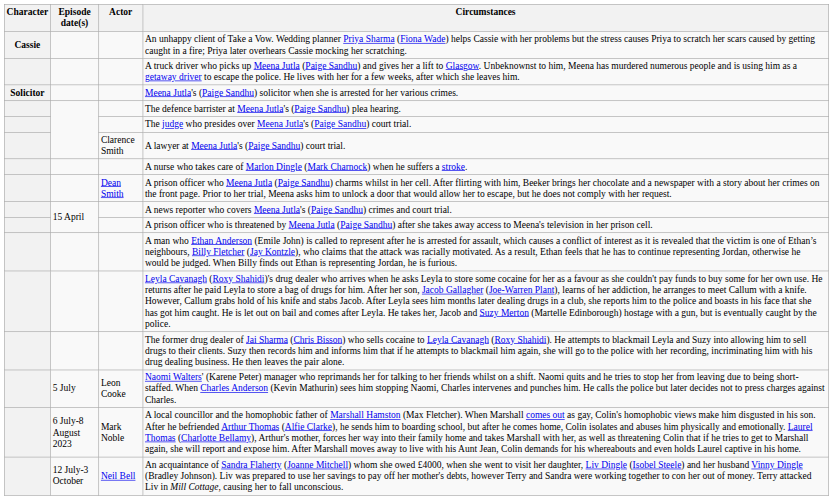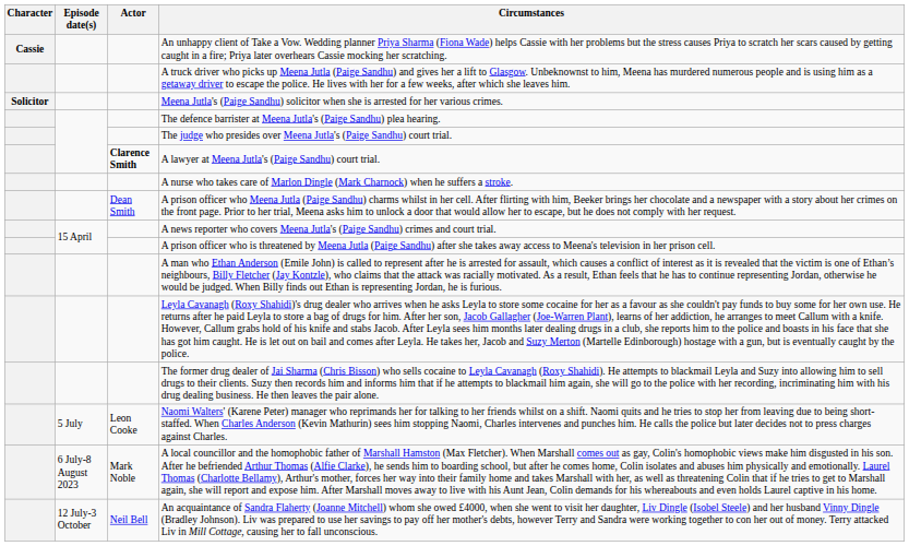A lawyer at Meena Jutla's (Paige Sandhu) court trial. | Actor: normal -> bold
